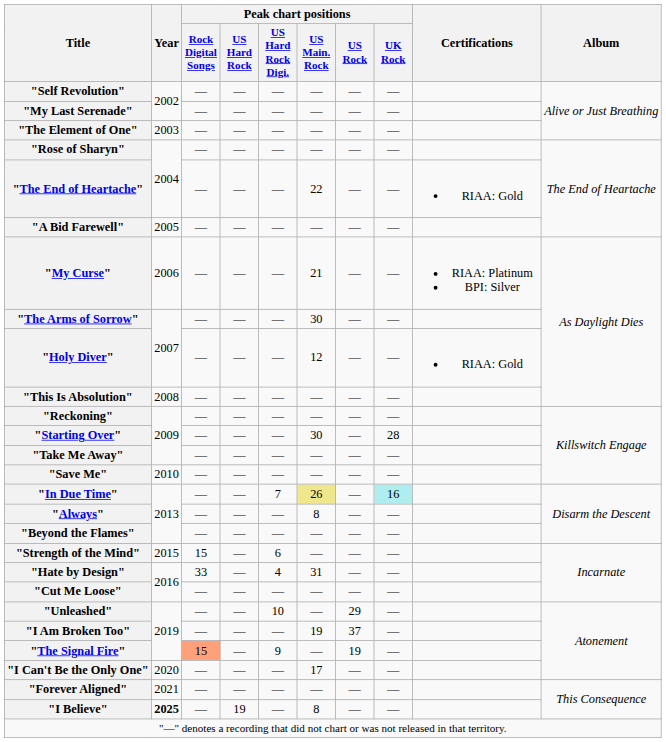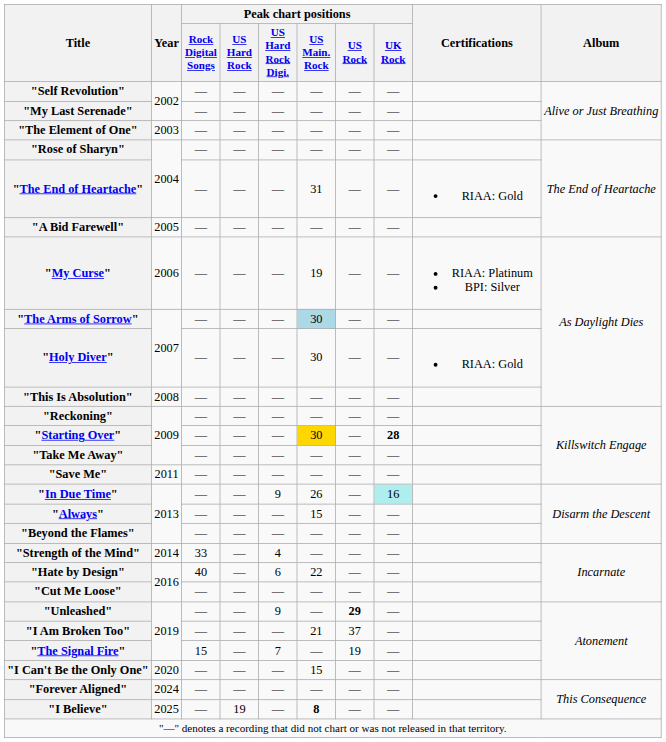"The End of Heartache" | Peak chart positions / US Main. Rock: 22 -> 31
"My Curse" | Peak chart positions / US Main. Rock: 21 -> 19
"The Arms of Sorrow" | Peak chart positions / US Main. Rock: no background -> lightblue background
"Holy Diver" | Peak chart positions / US Main. Rock: 12 -> 30
"Starting Over" | Peak chart positions / US Main. Rock: no background -> gold background
"Starting Over" | Peak chart positions / UK Rock: normal -> bold
"Save Me" | Year: 2010 -> 2011
"In Due Time" | Peak chart positions / US Hard Rock Digi.: 7 -> 9
"In Due Time" | Peak chart positions / US Main. Rock: khaki background -> no background
"Always" | Peak chart positions / US Main. Rock: 8 -> 15
"Strength of the Mind" | Year: 2015 -> 2014
"Strength of the Mind" | Peak chart positions / Rock Digital Songs: 15 -> 33
"Strength of the Mind" | Peak chart positions / US Hard Rock Digi.: 6 -> 4
"Hate by Design" | Peak chart positions / Rock Digital Songs: 33 -> 40
"Hate by Design" | Peak chart positions / US Hard Rock Digi.: 4 -> 6
"Hate by Design" | Peak chart positions / US Main. Rock: 31 -> 22
"Unleashed" | Peak chart positions / US Hard Rock Digi.: 10 -> 9
"Unleashed" | Peak chart positions / US Rock: normal -> bold
"I Am Broken Too" | Peak chart positions / US Main. Rock: 19 -> 21
"The Signal Fire" | Peak chart positions / Rock Digital Songs: lightsalmon background -> no background
"The Signal Fire" | Peak chart positions / US Hard Rock Digi.: 9 -> 7
"I Can't Be the Only One" | Peak chart positions / US Main. Rock: 17 -> 15
"Forever Aligned" | Year: 2021 -> 2024
"I Believe" | Year: bold -> normal
"I Believe" | Peak chart positions / US Main. Rock: normal -> bold
